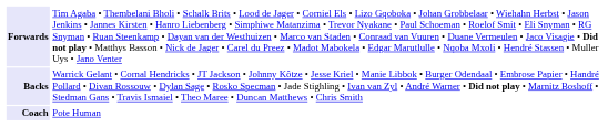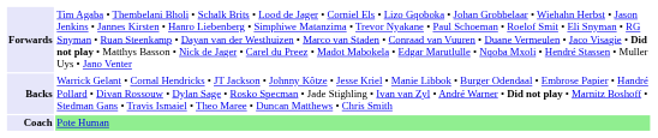Coach | column 2: no background -> lightgreen background
